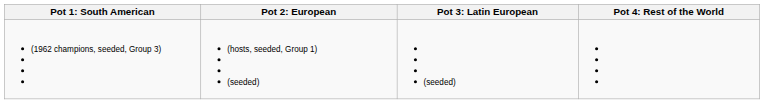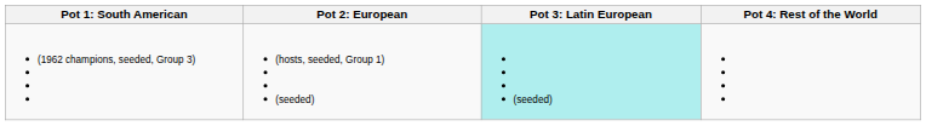(1962 champions, seeded, Group 3) | column 3: no background -> paleturquoise background
